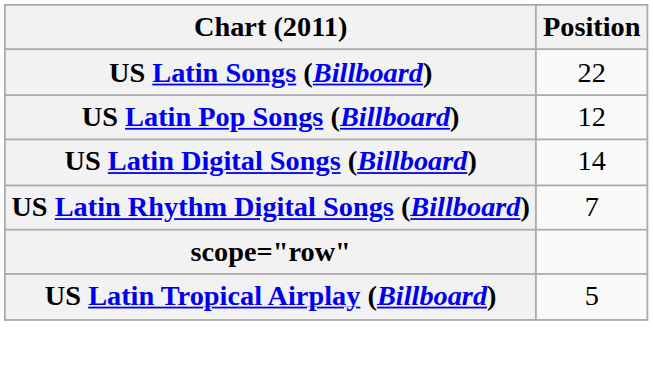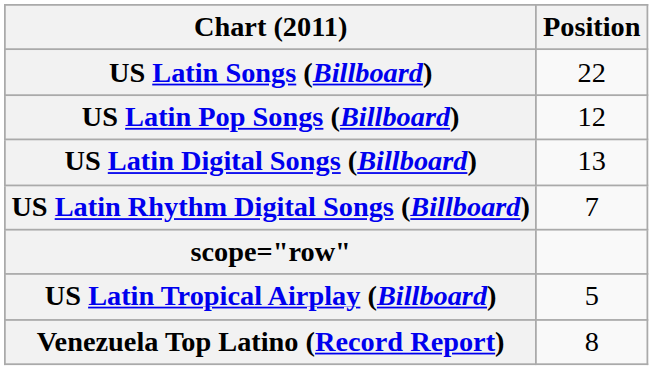US Latin Digital Songs (Billboard) | Position: 14 -> 13
+ row: Venezuela Top Latino (Record Report) | 8
